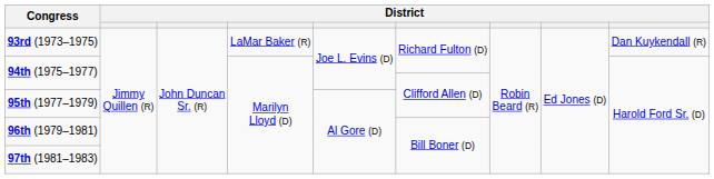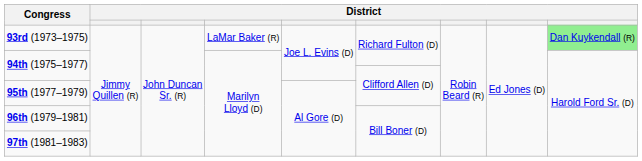93rd (1973–1975) | column 9: no background -> lightgreen background
